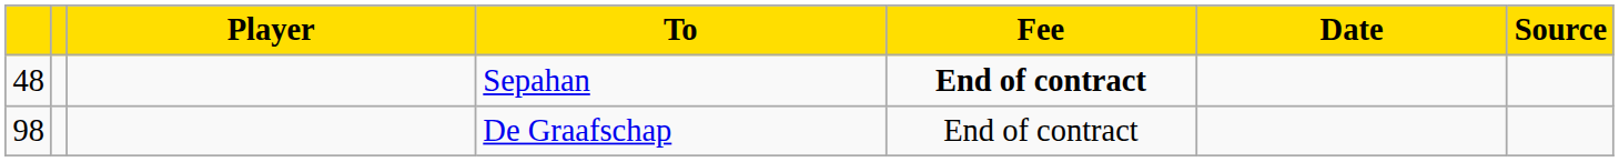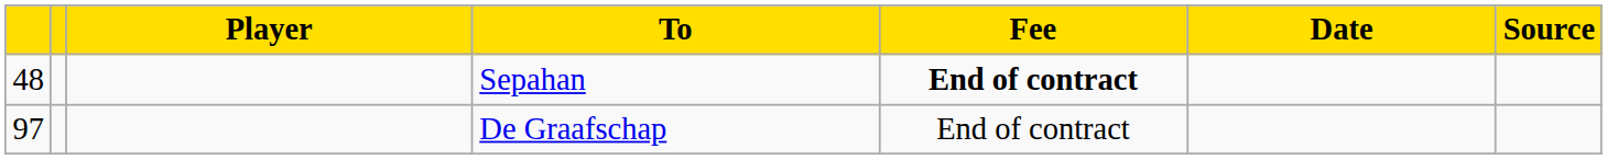De Graafschap | column 1: 98 -> 97
